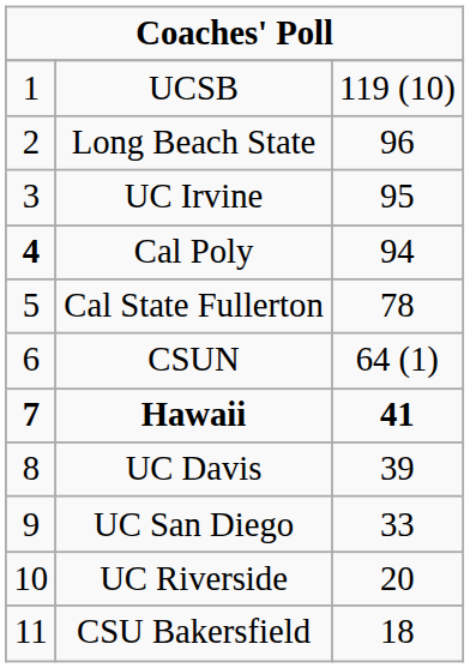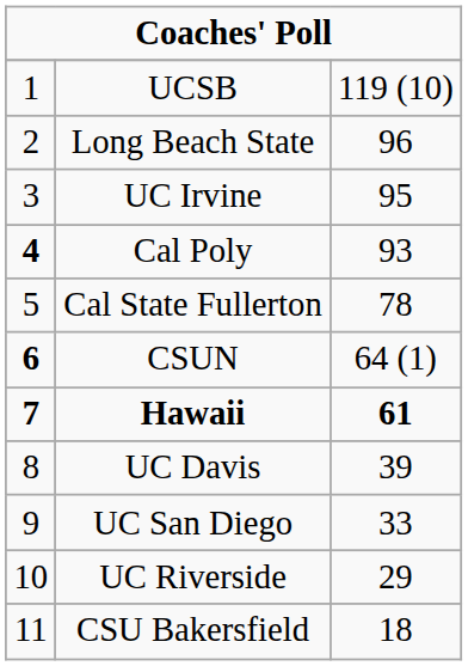Cal Poly | column 3: 94 -> 93
CSUN | column 1: normal -> bold
Hawaii | column 3: 41 -> 61
UC Riverside | column 3: 20 -> 29
